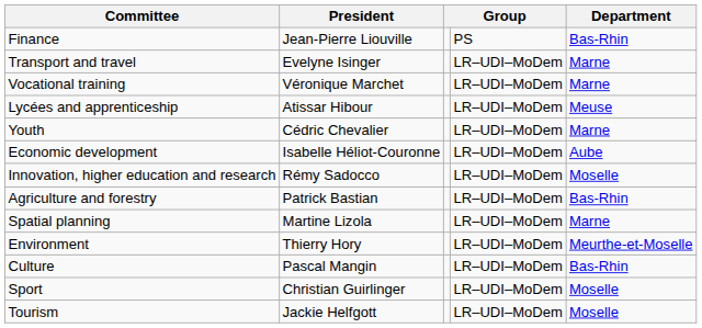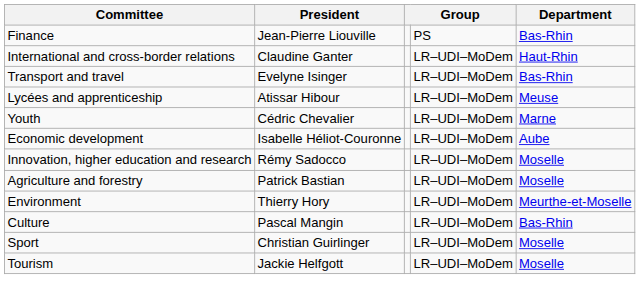+ row: International and cross-border relations | Claudine Ganter | LR–UDI–MoDem | Haut-Rhin
Transport and travel | Department: Marne -> Bas-Rhin
- row: Vocational training | Véronique Marchet | LR–UDI–MoDem | Marne
Agriculture and forestry | Department: Bas-Rhin -> Moselle
- row: Spatial planning | Martine Lizola | LR–UDI–MoDem | Marne
